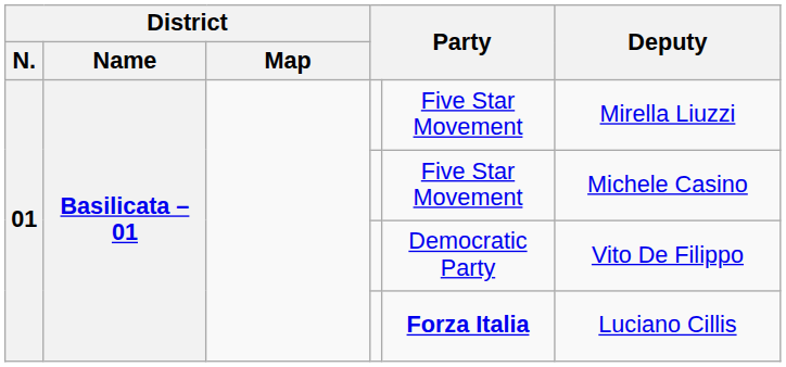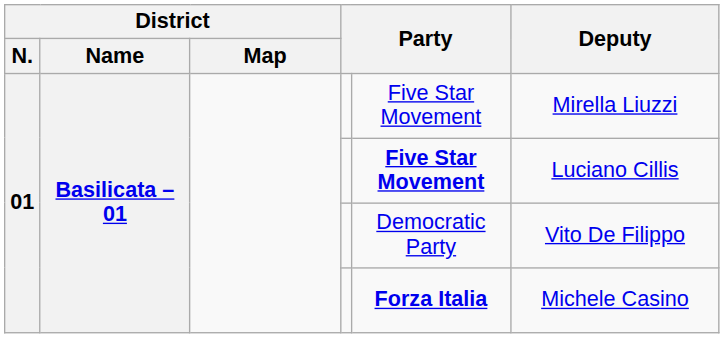row 4 | column 5: normal -> bold
row 4 | Deputy: Michele Casino -> Luciano Cillis
row 6 | Deputy: Luciano Cillis -> Michele Casino
